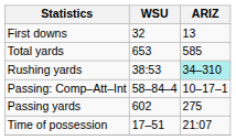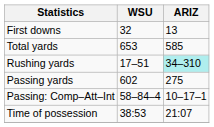Rushing yards | WSU: 38:53 -> 17–51
rows swapped: Passing yards <-> Passing: Comp–Att–Int
Time of possession | WSU: 17–51 -> 38:53
